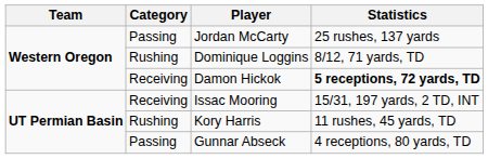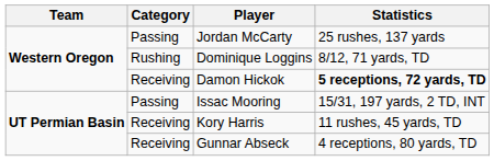Issac Mooring | Category: Receiving -> Passing
Kory Harris | Category: Rushing -> Receiving
Gunnar Abseck | Category: Passing -> Receiving
